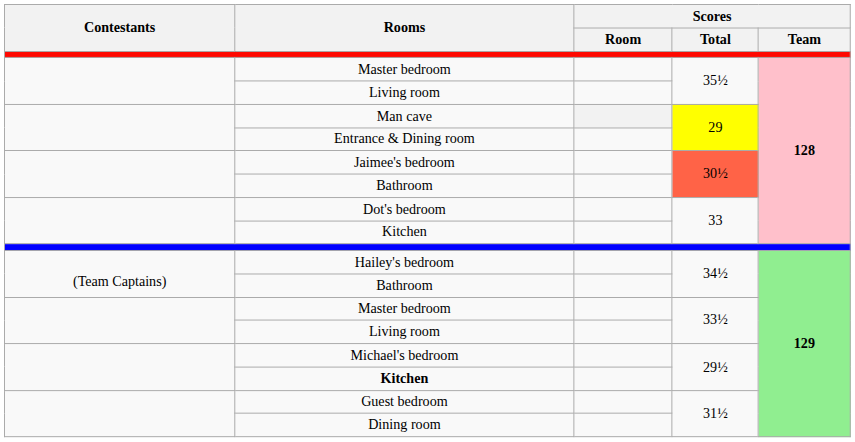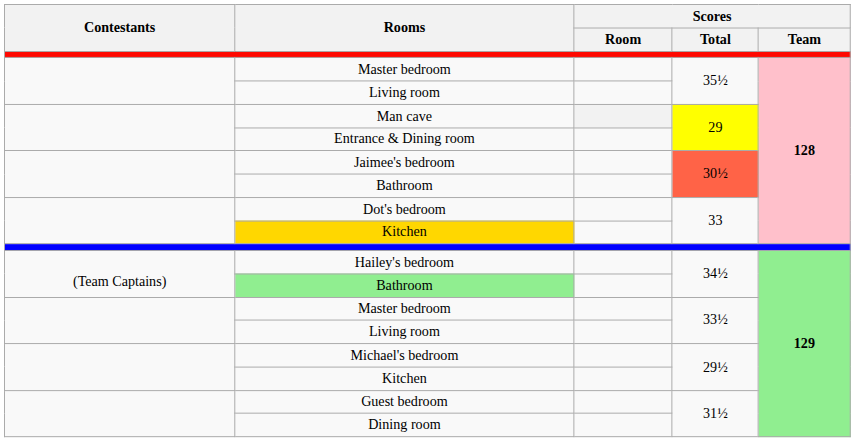Kitchen / 33 | Rooms: no background -> gold background
Bathroom / 34½ | Rooms: no background -> lightgreen background
Kitchen / 29½ | Rooms: bold -> normal
